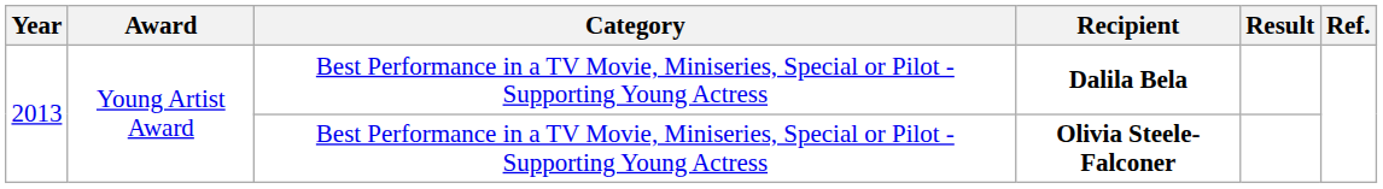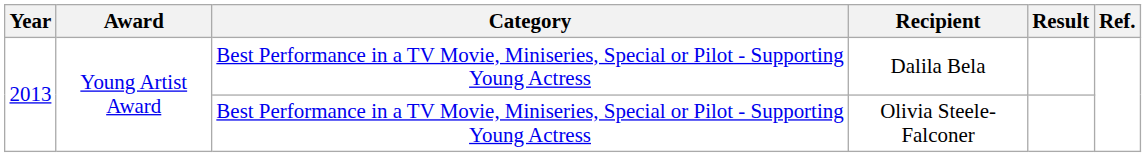Dalila Bela | Recipient: bold -> normal
Olivia Steele-Falconer | Recipient: bold -> normal
